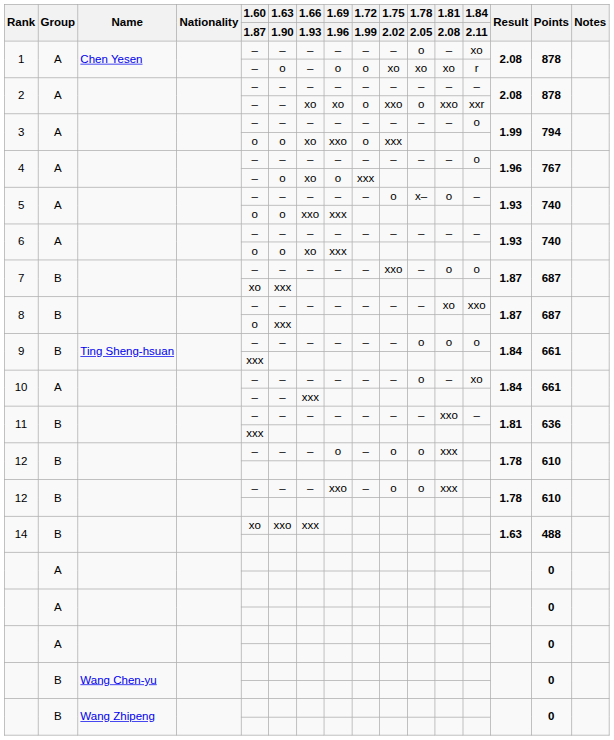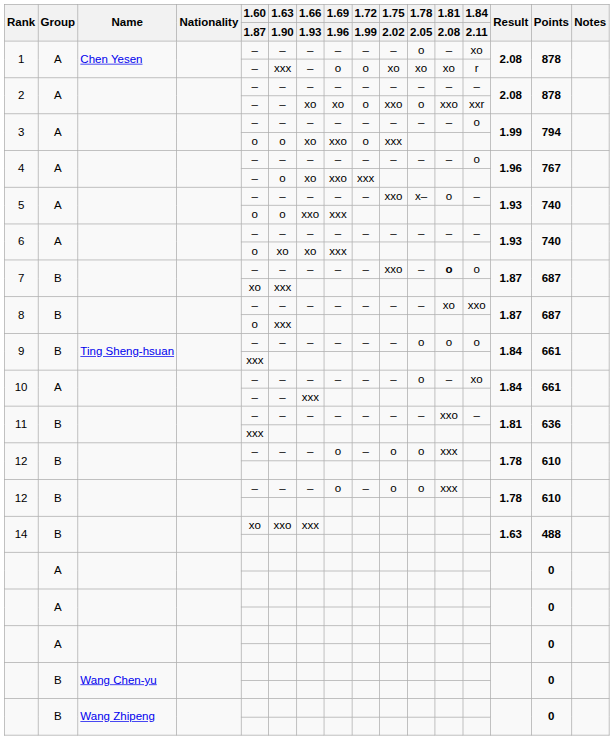row 4 | 1.63 / 1.90: o -> xxx
row 10 | 1.69 / 1.96: o -> xxo
row 11 | 1.75 / 2.02: o -> xxo
row 14 | 1.63 / 1.90: o -> xo
row 15 | 1.81 / 2.08: normal -> bold
row 27 | 1.69 / 1.96: xxo -> o
